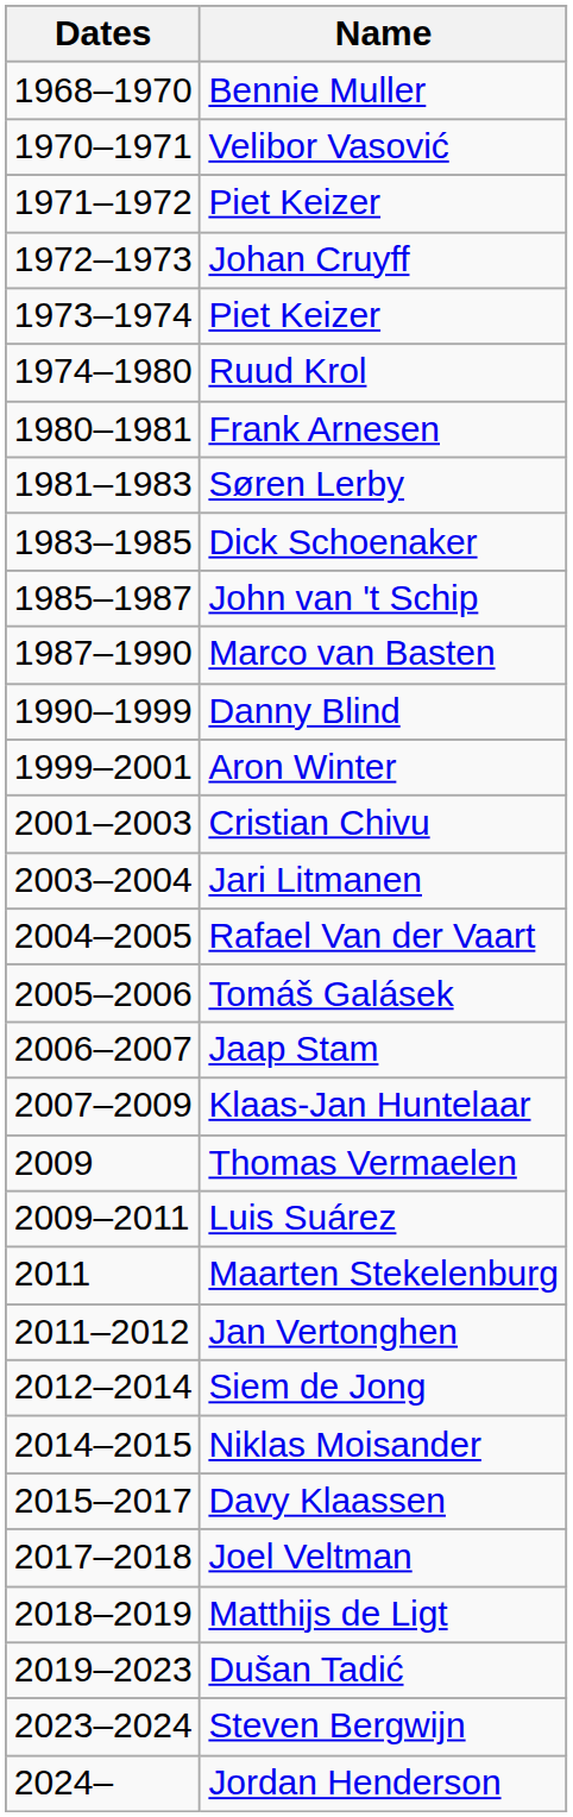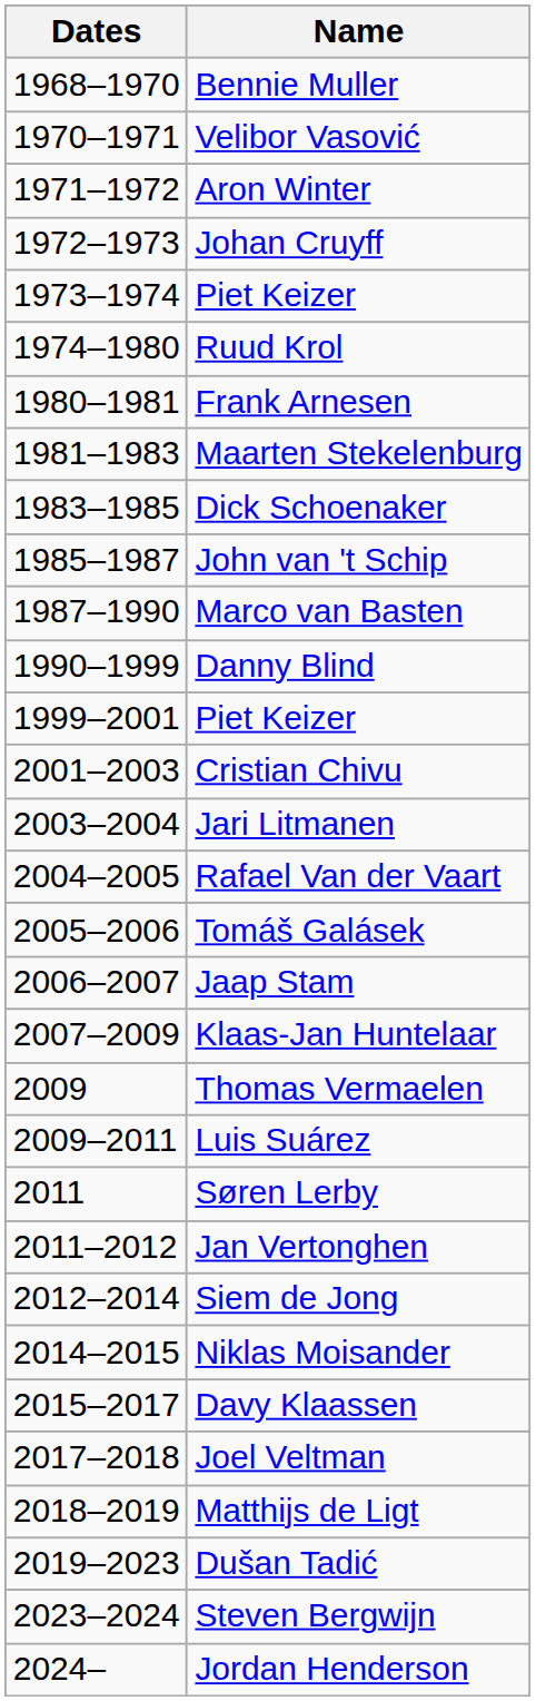row 4 | Name: Piet Keizer -> Aron Winter
row 9 | Name: Søren Lerby -> Maarten Stekelenburg
row 14 | Name: Aron Winter -> Piet Keizer
row 23 | Name: Maarten Stekelenburg -> Søren Lerby
